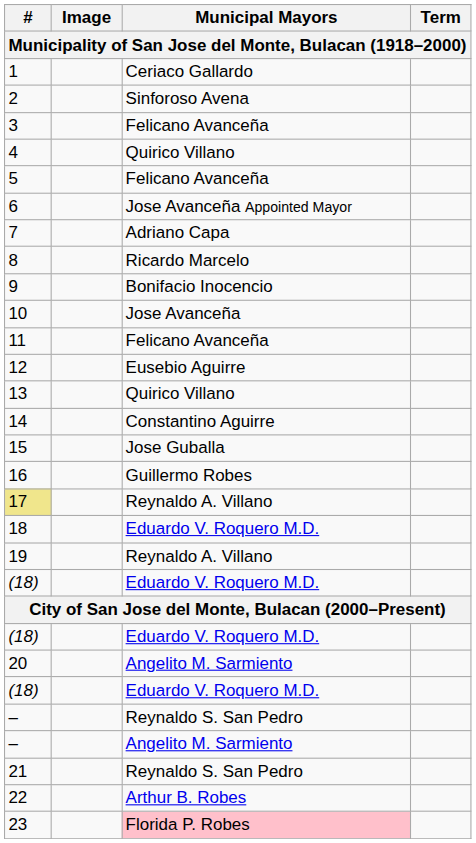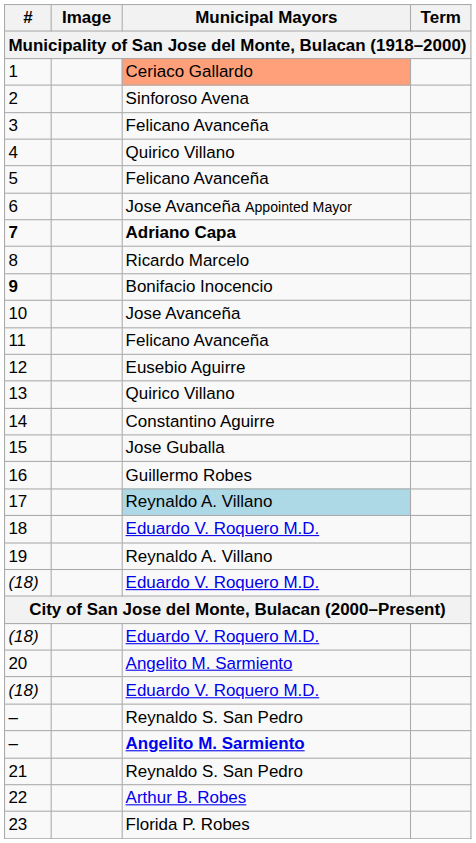1 | Municipal Mayors: no background -> lightsalmon background
7 | #: normal -> bold
7 | Municipal Mayors: normal -> bold
9 | #: normal -> bold
17 | #: khaki background -> no background
17 | Municipal Mayors: no background -> lightblue background
– / Angelito M. Sarmiento | Municipal Mayors: normal -> bold
23 | Municipal Mayors: pink background -> no background
